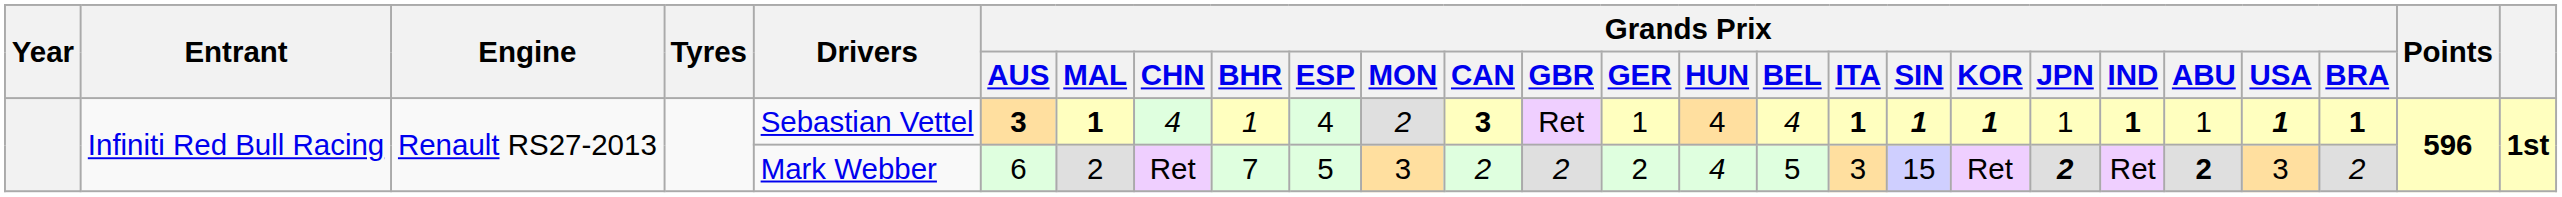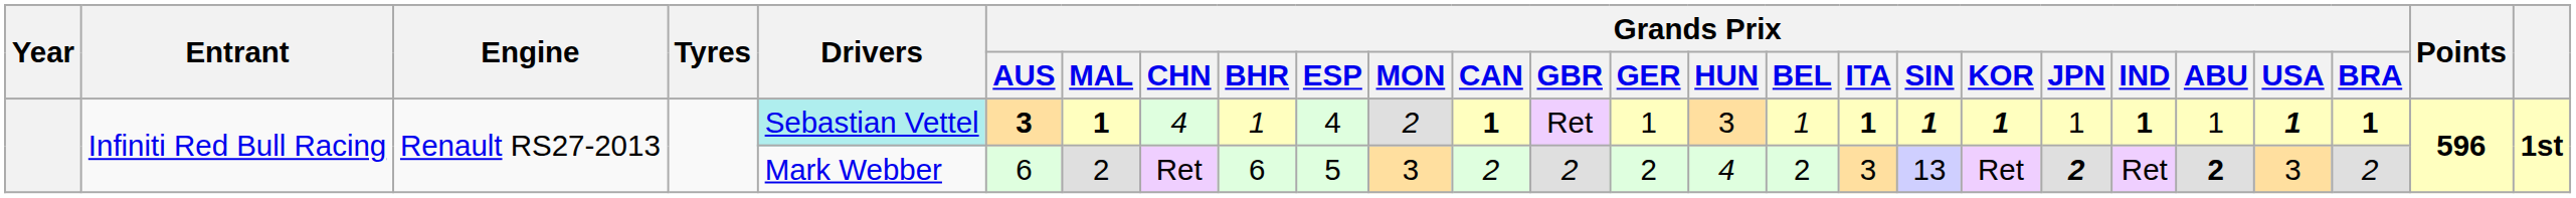row 3 | Drivers: no background -> paleturquoise background
row 3 | Grands Prix / CAN: 3 -> 1
row 3 | Grands Prix / HUN: 4 -> 3
row 3 | Grands Prix / BEL: 4 -> 1
row 4 | Grands Prix / BHR: 7 -> 6
row 4 | Grands Prix / BEL: 5 -> 2
row 4 | Grands Prix / SIN: 15 -> 13
